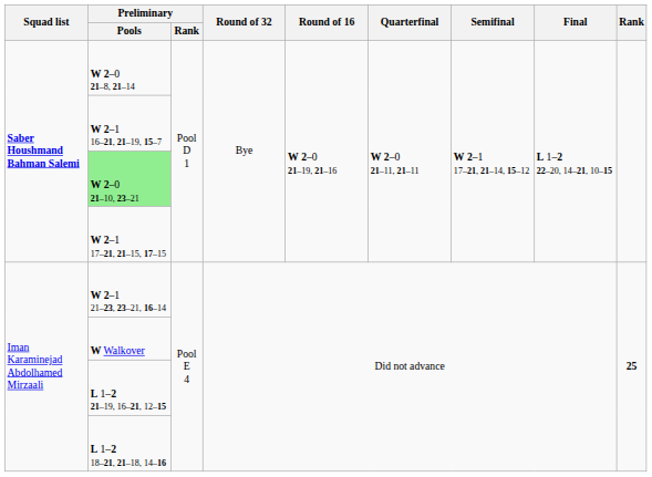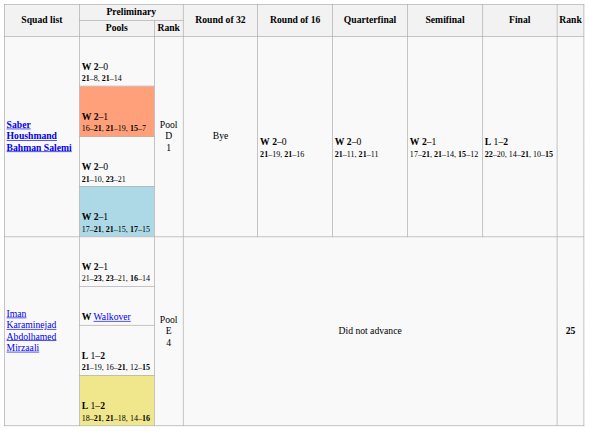W 2–1 16–21, 21–19, 15–7 | Preliminary / Pools: no background -> lightsalmon background
W 2–0 21–10, 23–21 | Preliminary / Pools: lightgreen background -> no background
W 2–1 17–21, 21–15, 17–15 | Preliminary / Pools: no background -> lightblue background
L 1–2 18–21, 21–18, 14–16 | Preliminary / Pools: no background -> khaki background
